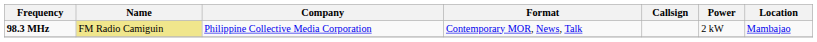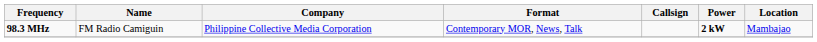98.3 MHz | Name: khaki background -> no background
98.3 MHz | Power: normal -> bold
